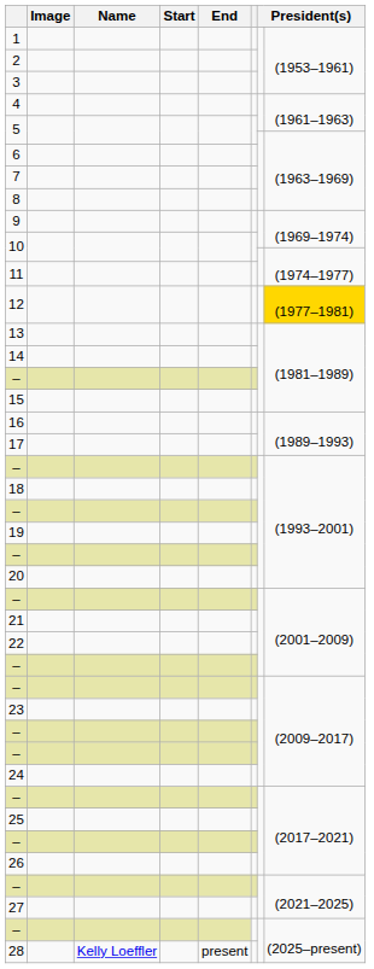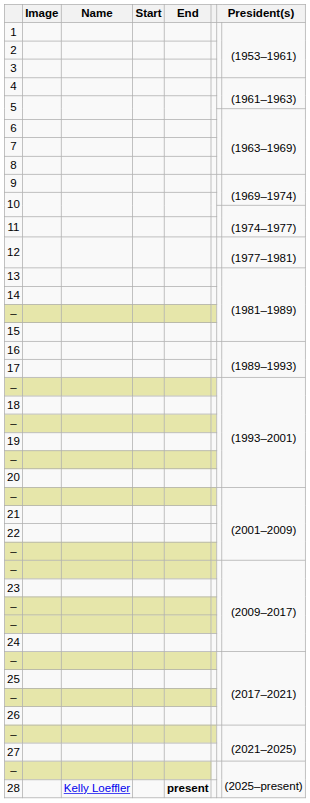12 | column 8: gold background -> no background
28 | End: normal -> bold
